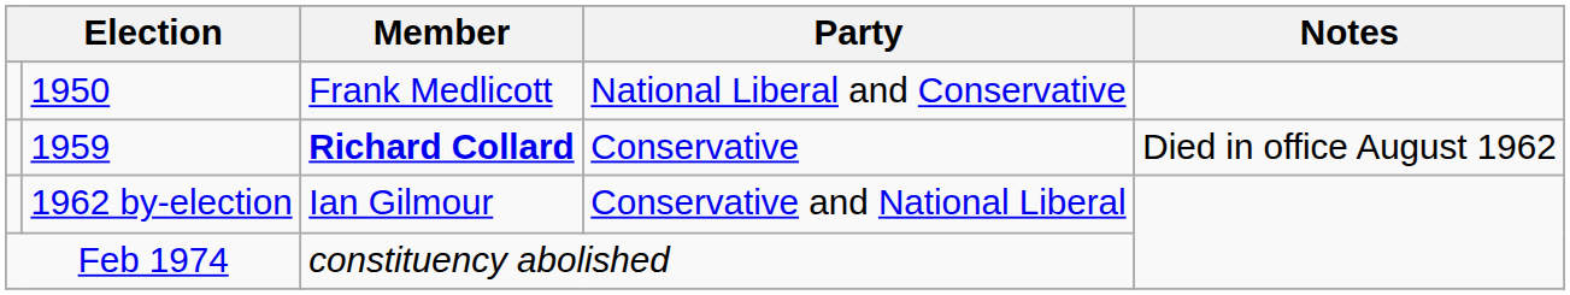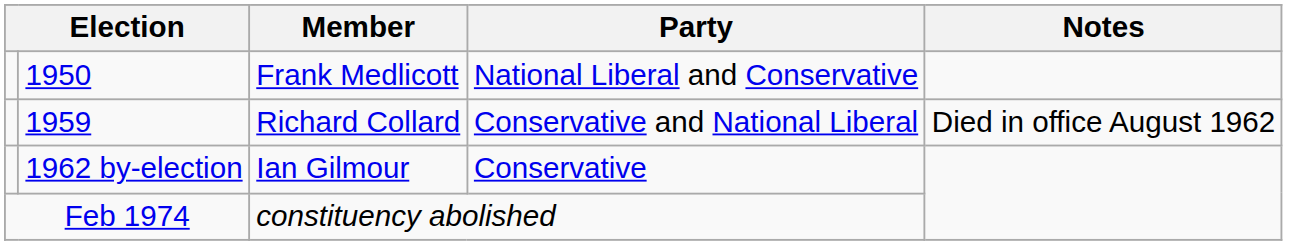1959 | Member: bold -> normal
1959 | Party: Conservative -> Conservative and National Liberal
1962 by-election | Party: Conservative and National Liberal -> Conservative
